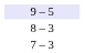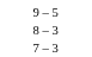9 – 5 | column 1: lavender background -> no background
